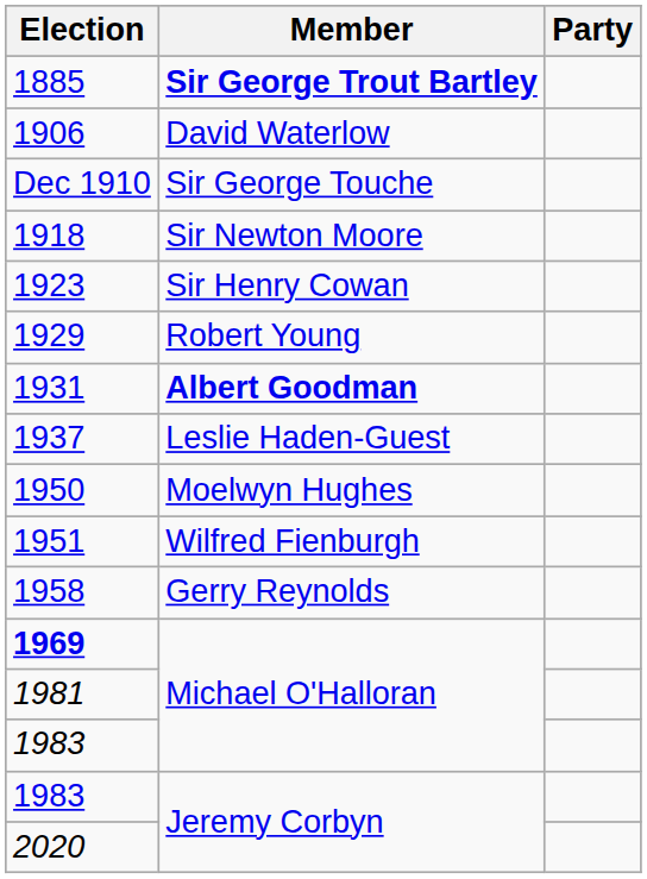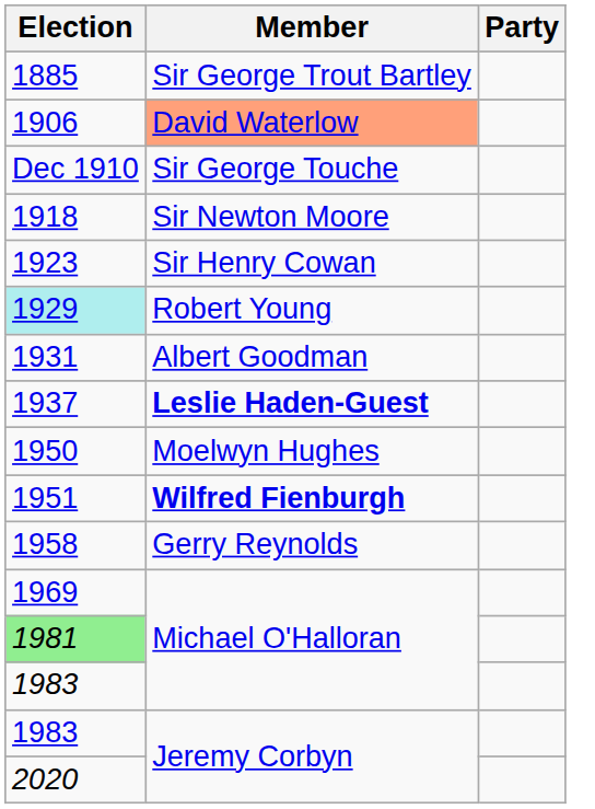1885 | Member: bold -> normal
1906 | Member: no background -> lightsalmon background
1929 | Election: no background -> paleturquoise background
1931 | Member: bold -> normal
1937 | Member: normal -> bold
1951 | Member: normal -> bold
1969 | Election: bold -> normal
1981 | Election: no background -> lightgreen background
